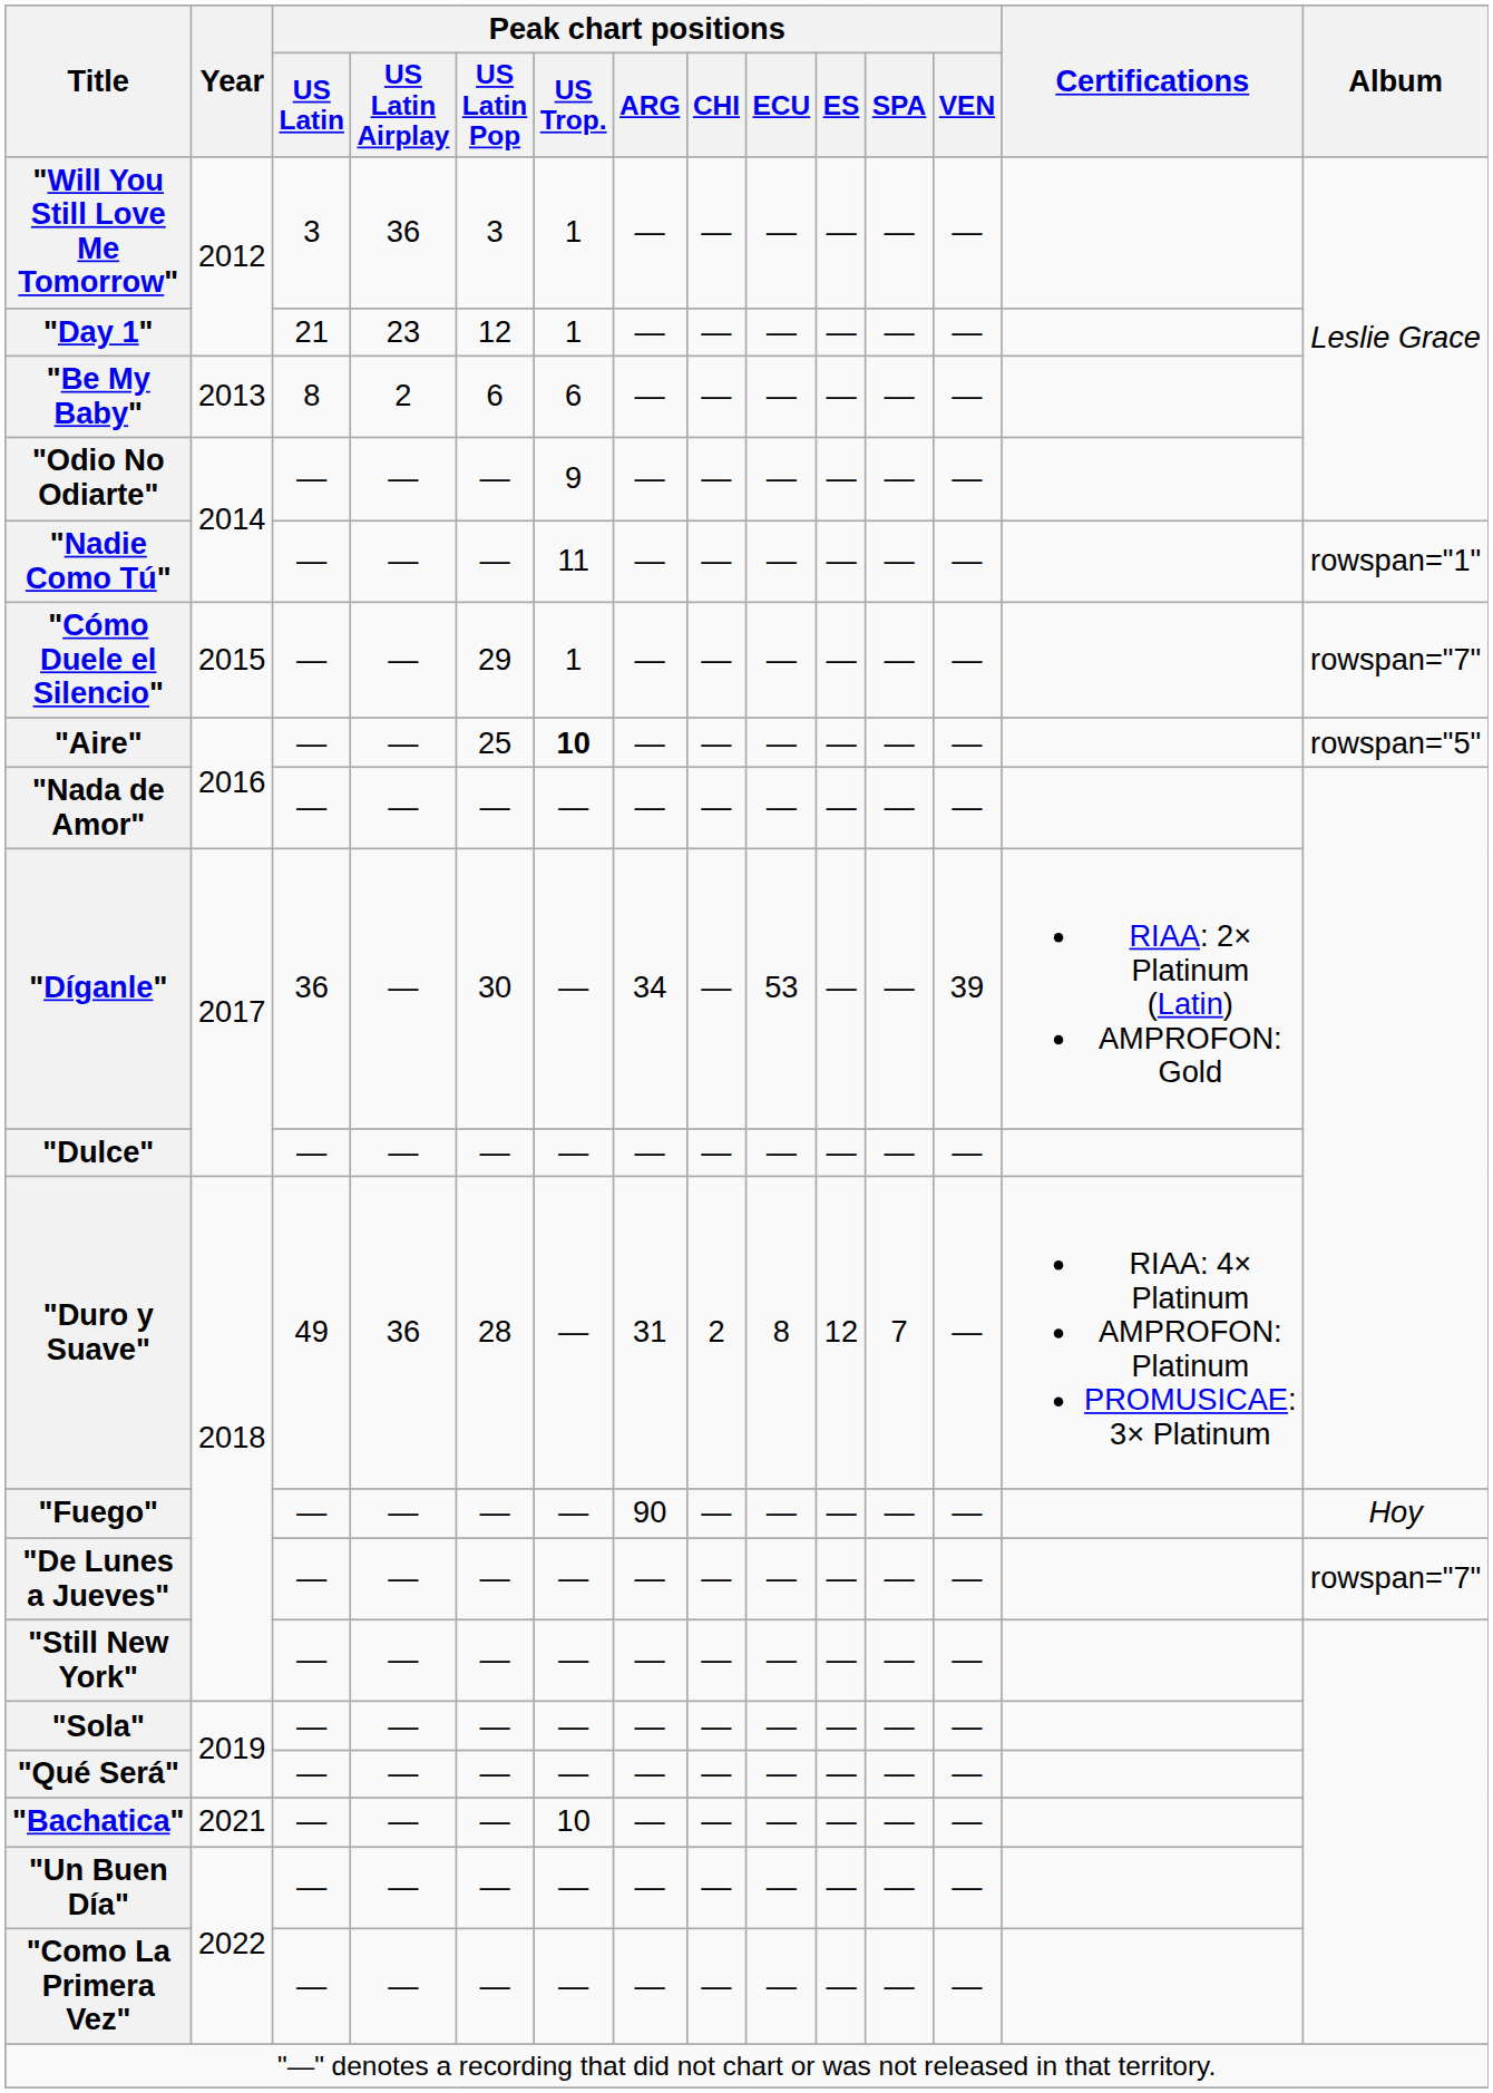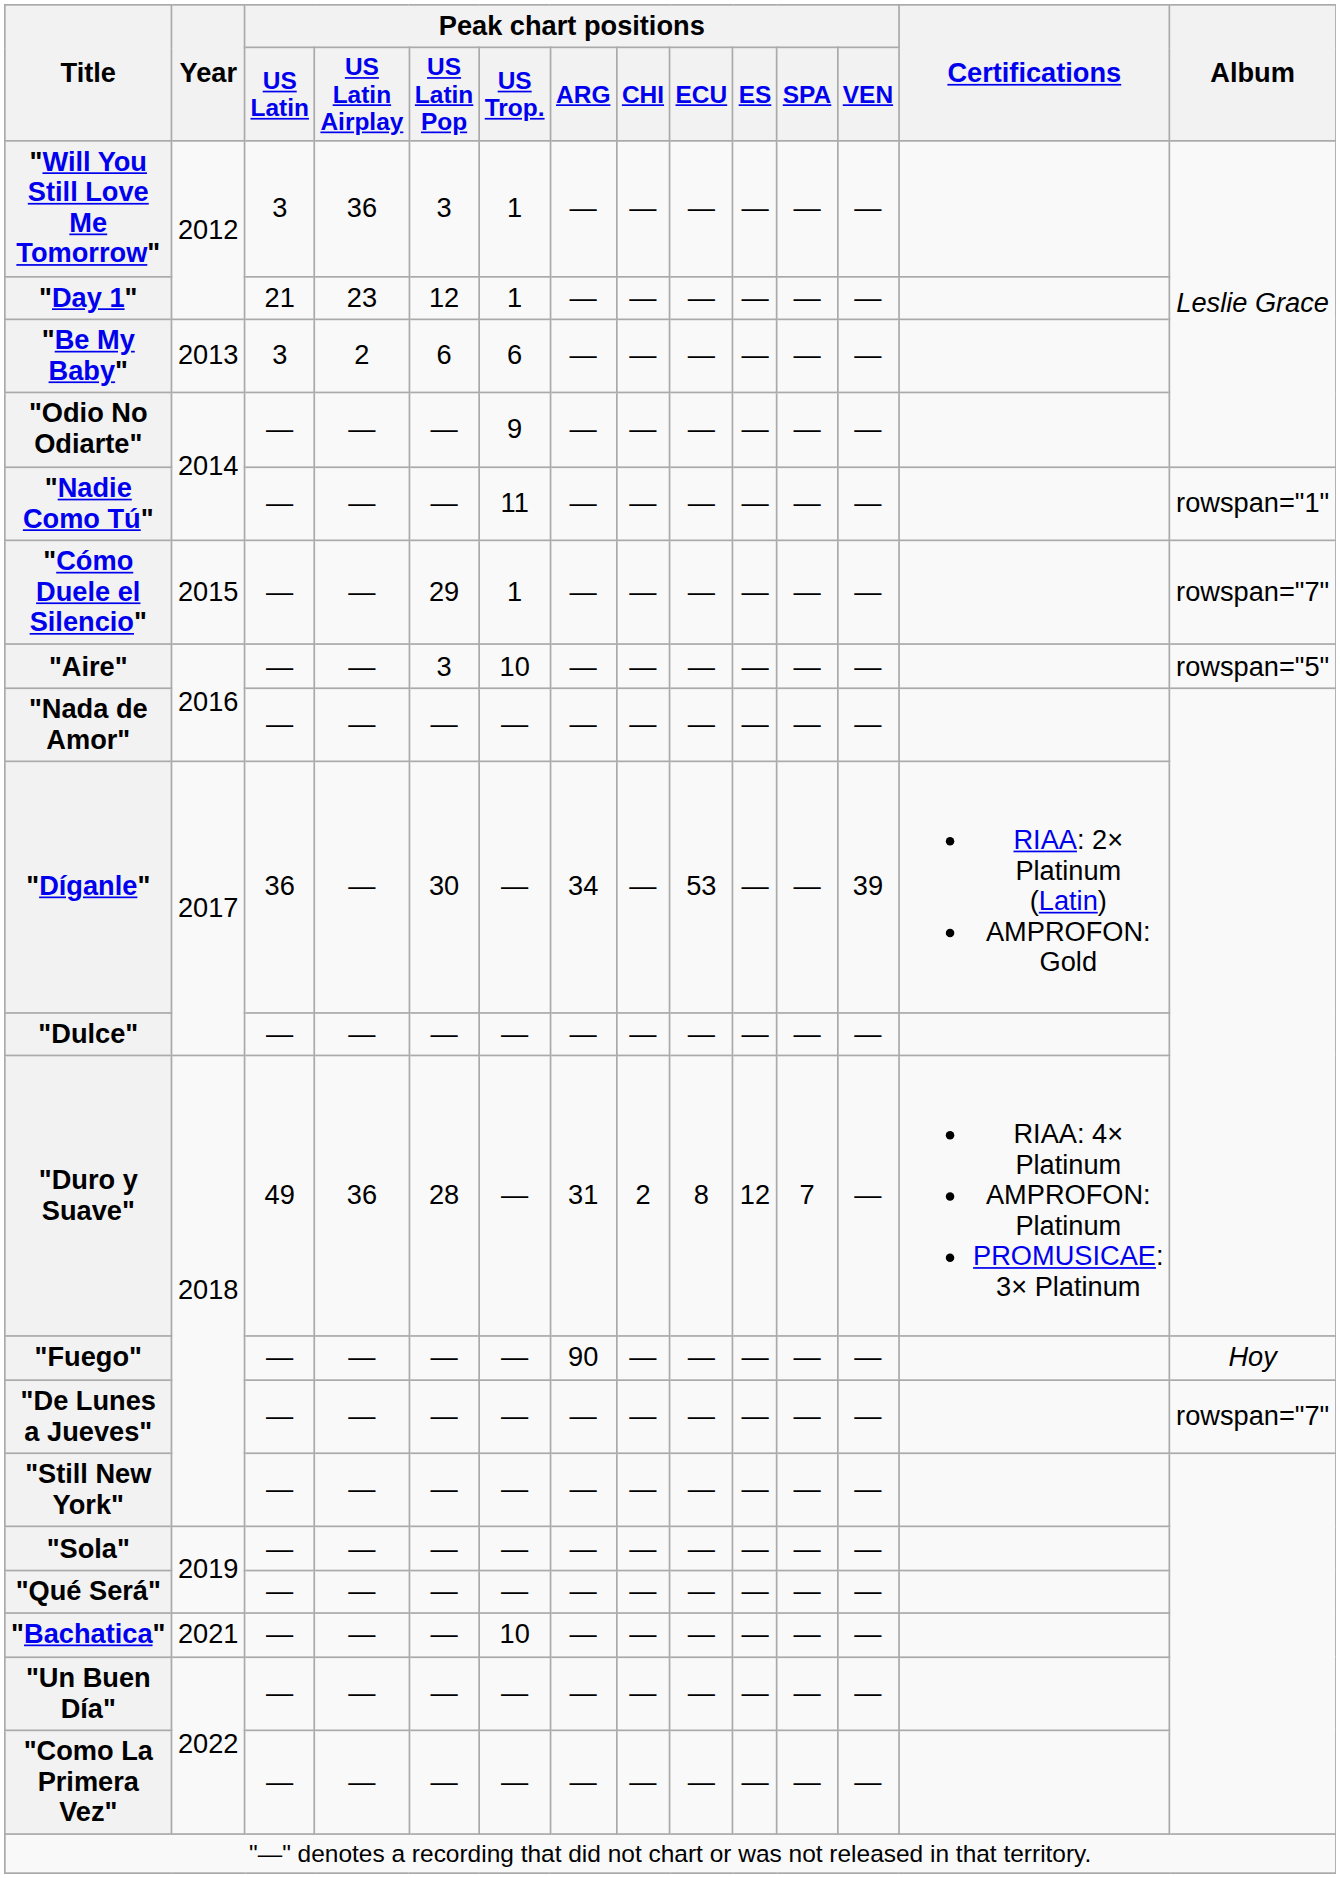"Be My Baby" | Peak chart positions / US Latin: 8 -> 3
"Aire" | Peak chart positions / US Latin Pop: 25 -> 3
"Aire" | Peak chart positions / US Trop.: bold -> normal
